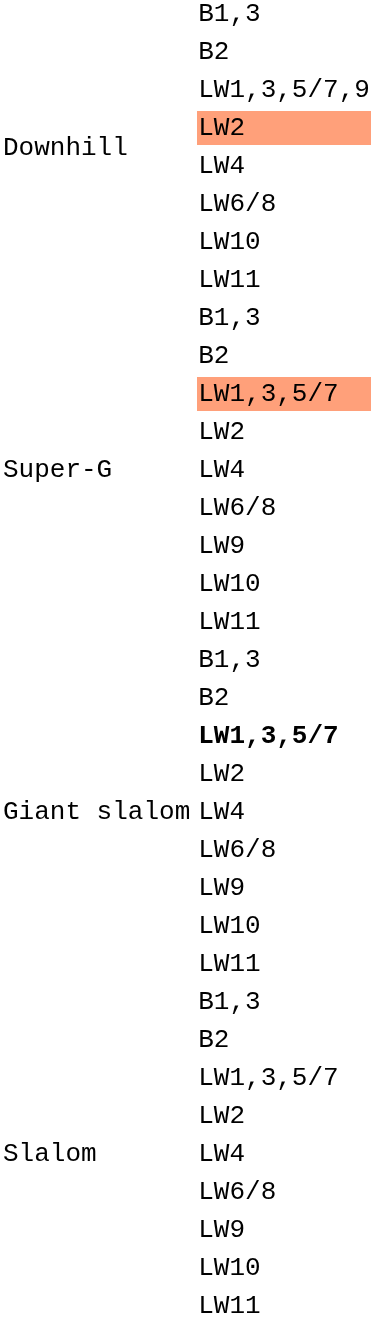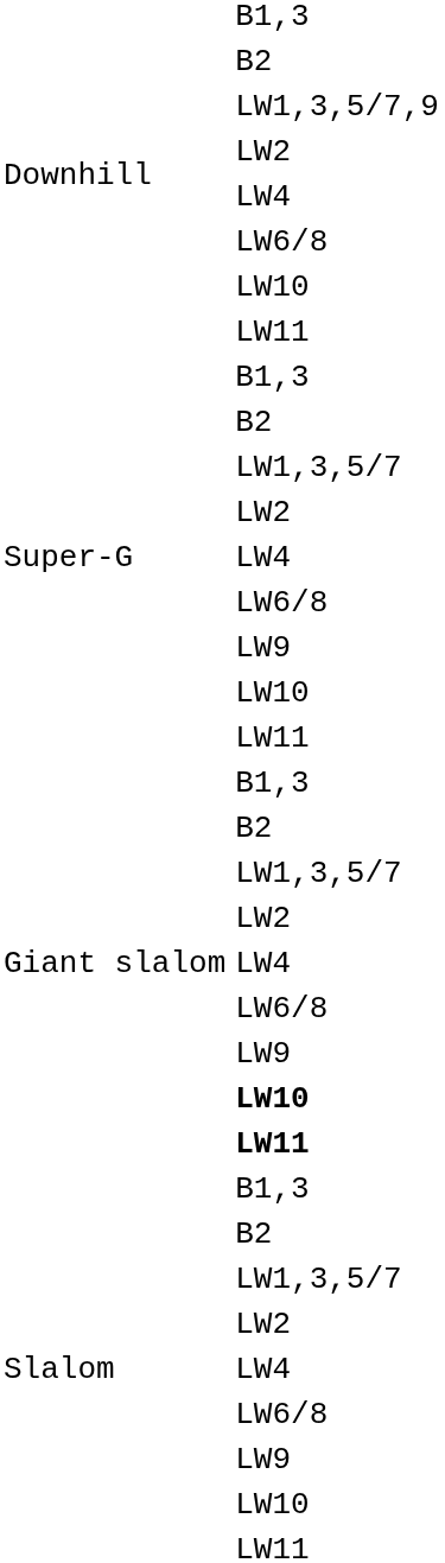Downhill / LW2 | column 2: lightsalmon background -> no background
Super-G / LW1,3,5/7 | column 2: lightsalmon background -> no background
Giant slalom / LW1,3,5/7 | column 2: bold -> normal
Giant slalom / LW10 | column 2: normal -> bold
Giant slalom / LW11 | column 2: normal -> bold
